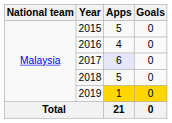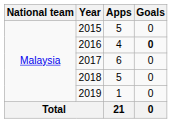2016 | Goals: normal -> bold
2017 | Apps: lavender background -> no background
2019 | Apps: gold background -> no background
2019 | Goals: gold background -> no background
